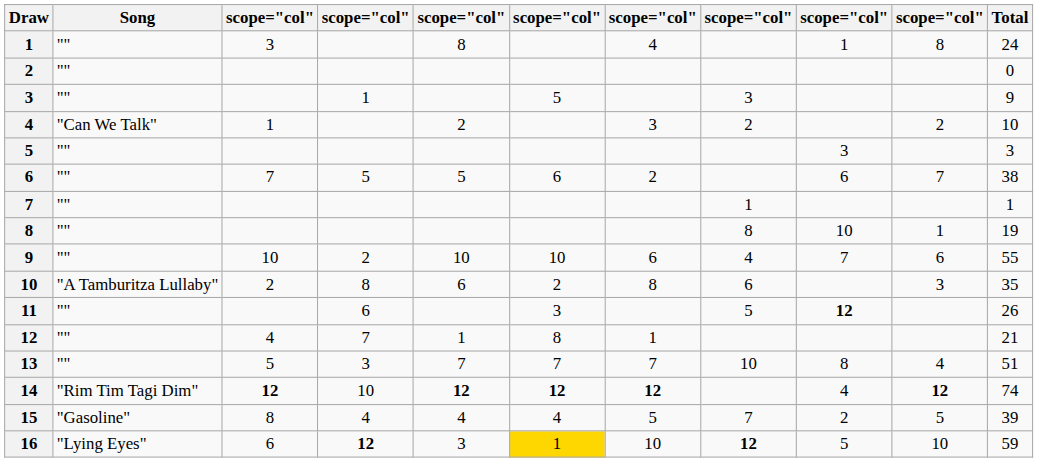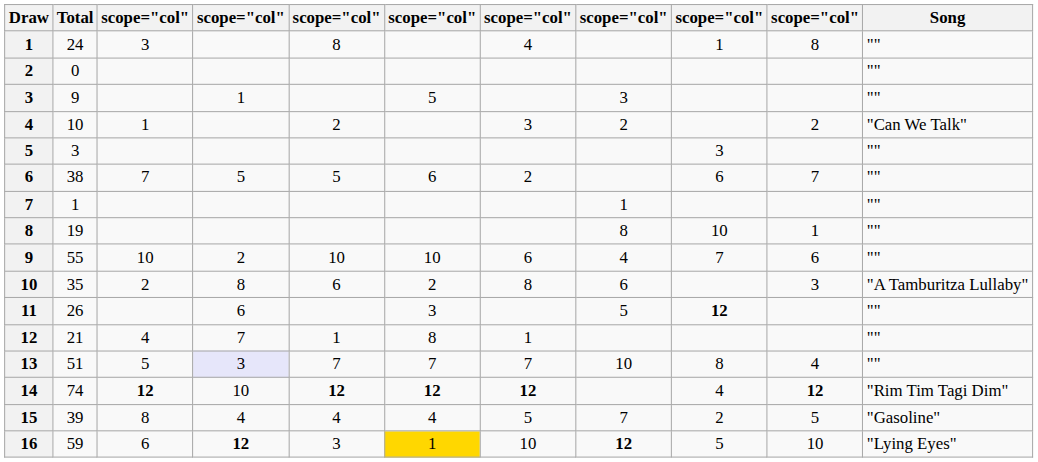columns swapped: Song <-> Total
13 | column 4: no background -> lavender background
